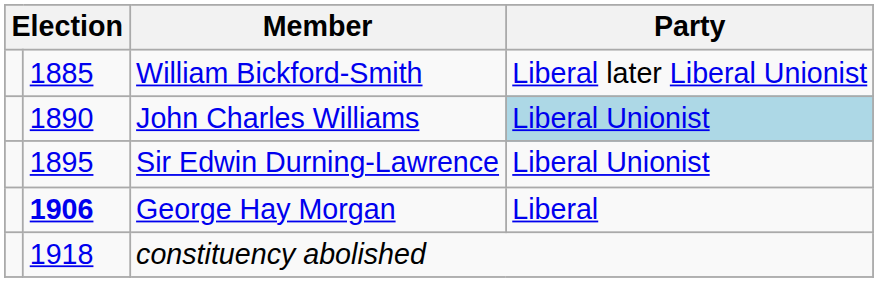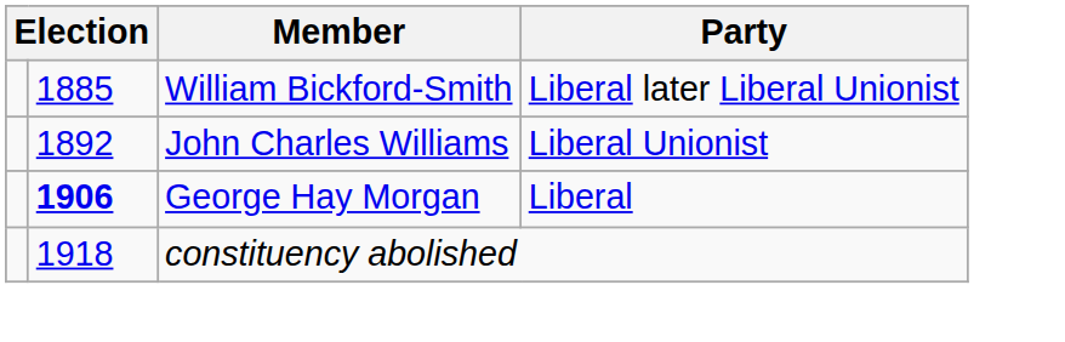John Charles Williams | column 2: 1890 -> 1892
John Charles Williams | Party: lightblue background -> no background
- row: 1895 | Sir Edwin Durning-Lawrence | Liberal Unionist
